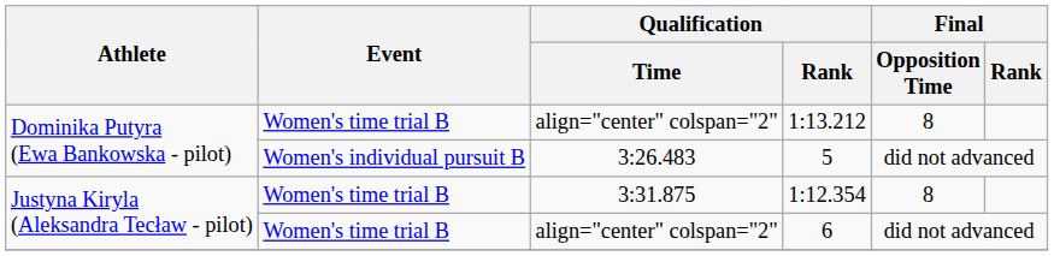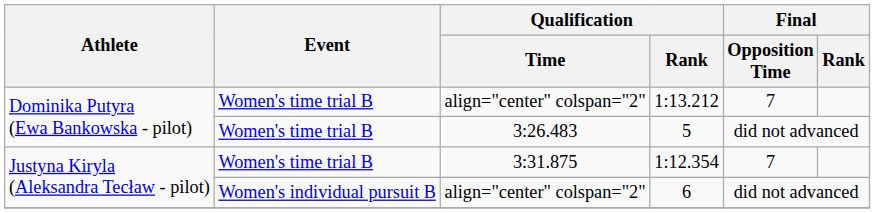1:13.212 | Final / Opposition Time: 8 -> 7
5 | Event: Women's individual pursuit B -> Women's time trial B
1:12.354 | Final / Opposition Time: 8 -> 7
6 | Event: Women's time trial B -> Women's individual pursuit B
